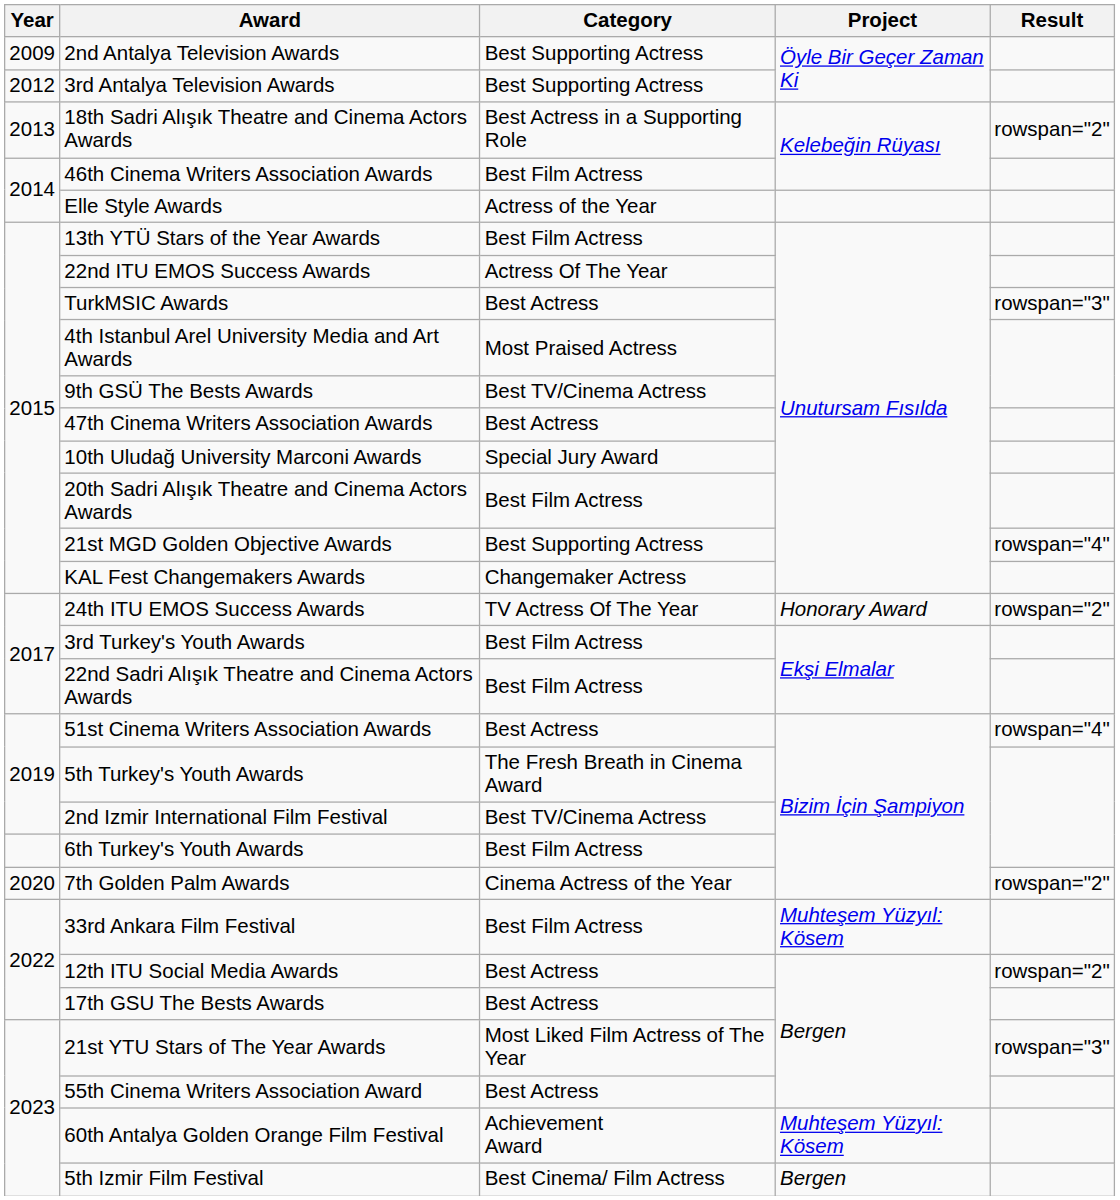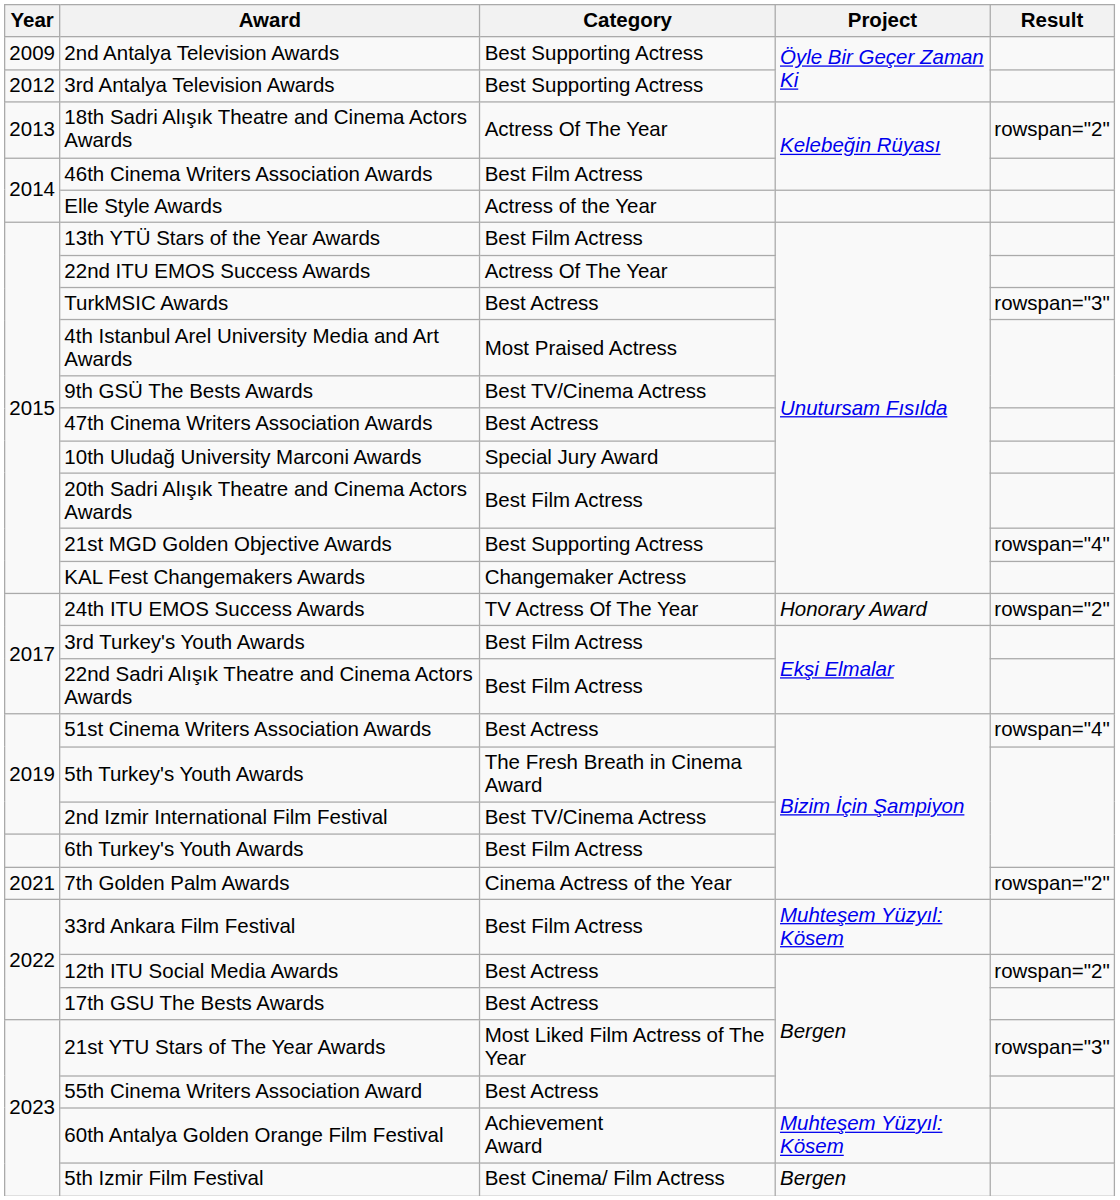18th Sadri Alışık Theatre and Cinema Actors Awards | Category: Best Actress in a Supporting Role -> Actress Of The Year
7th Golden Palm Awards | Year: 2020 -> 2021
